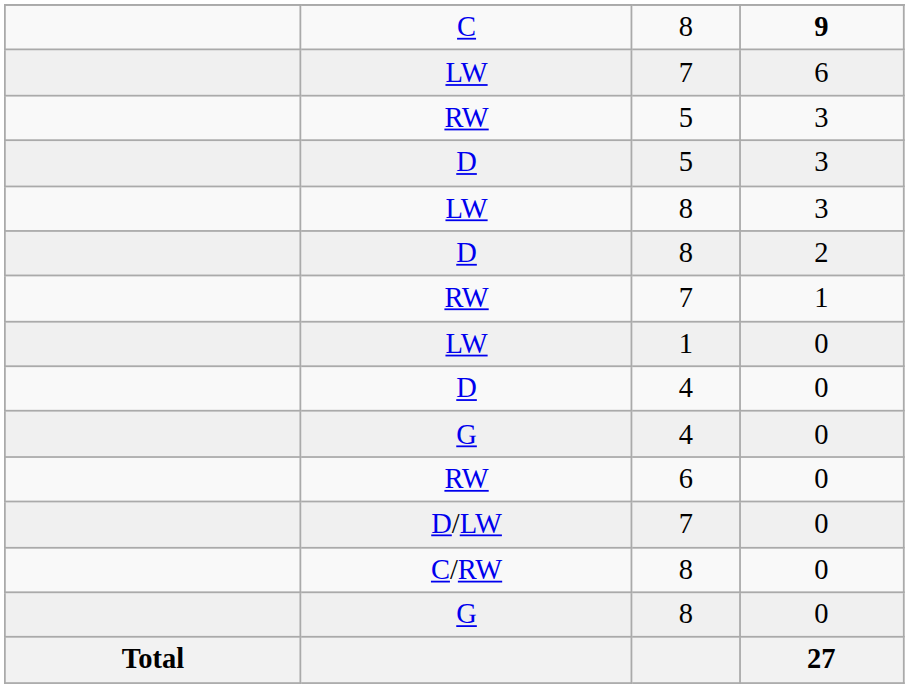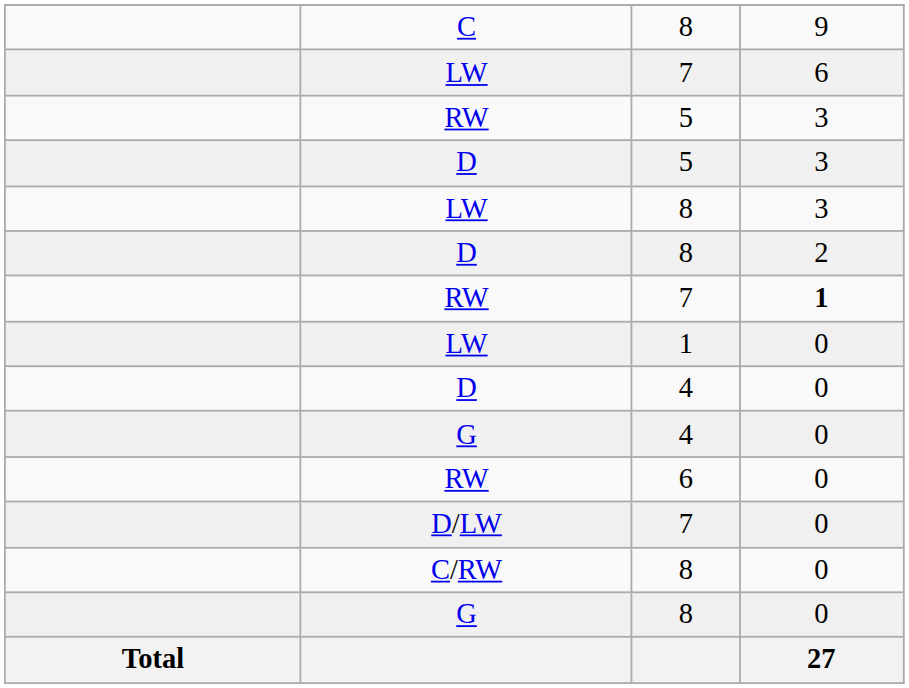C | column 4: bold -> normal
RW / 7 | column 4: normal -> bold
